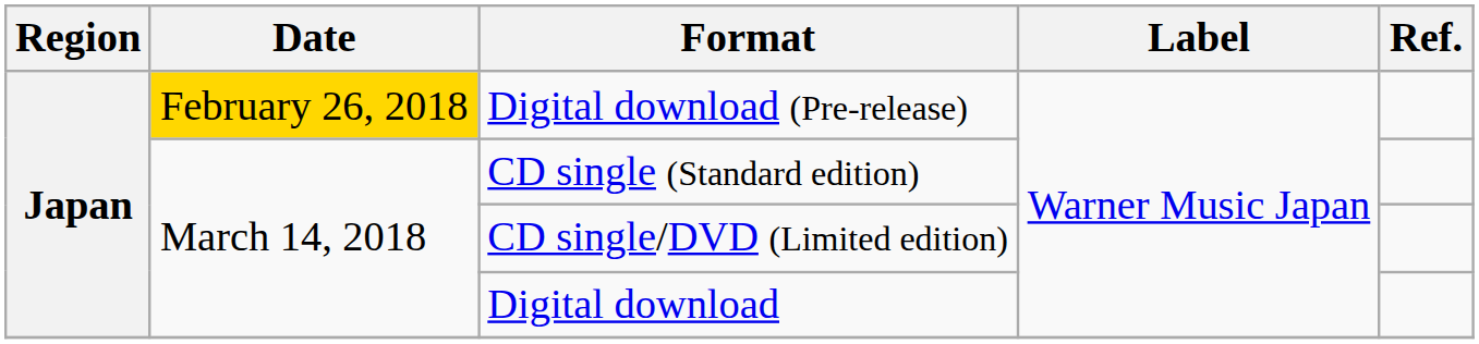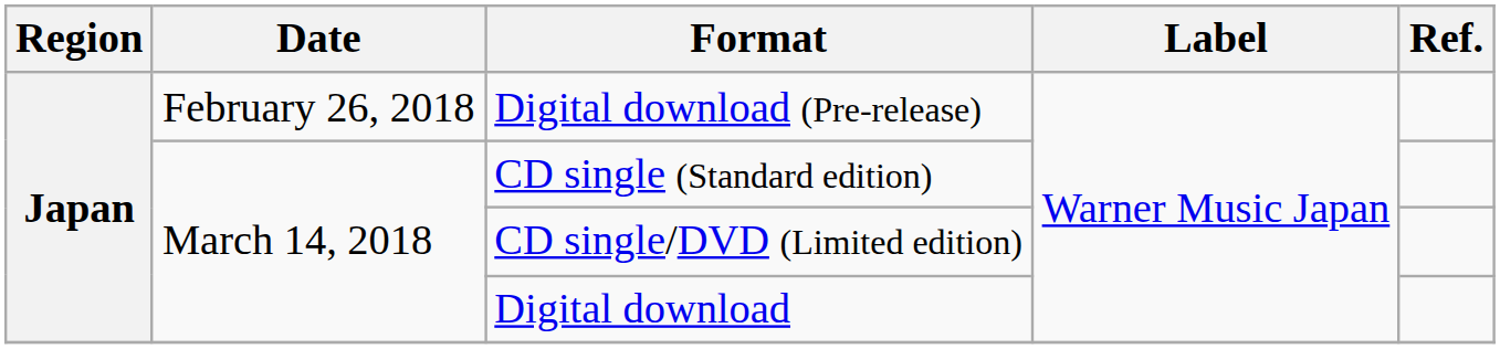Digital download (Pre-release) | Date: gold background -> no background
